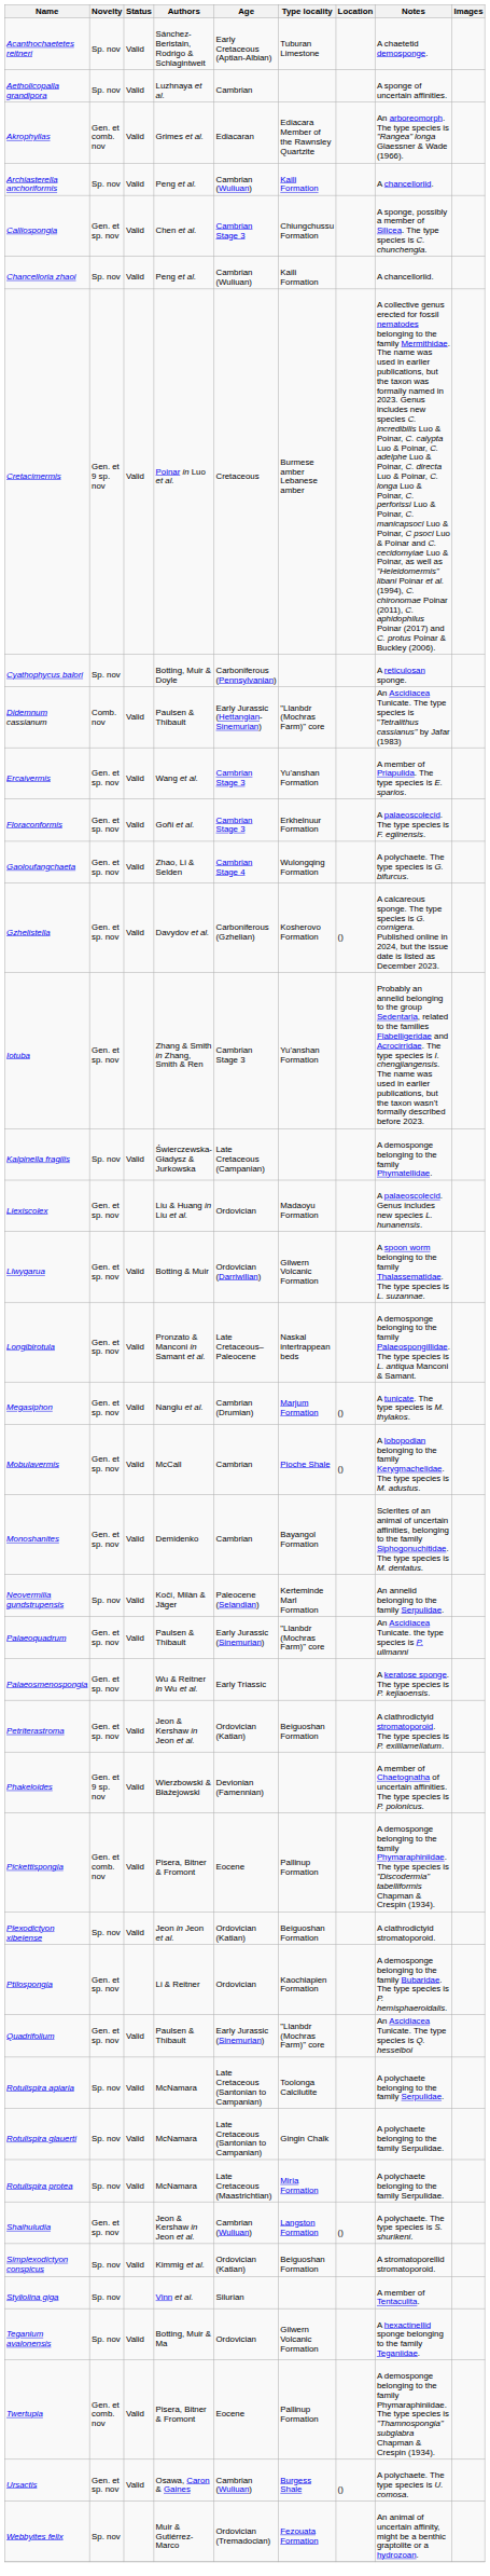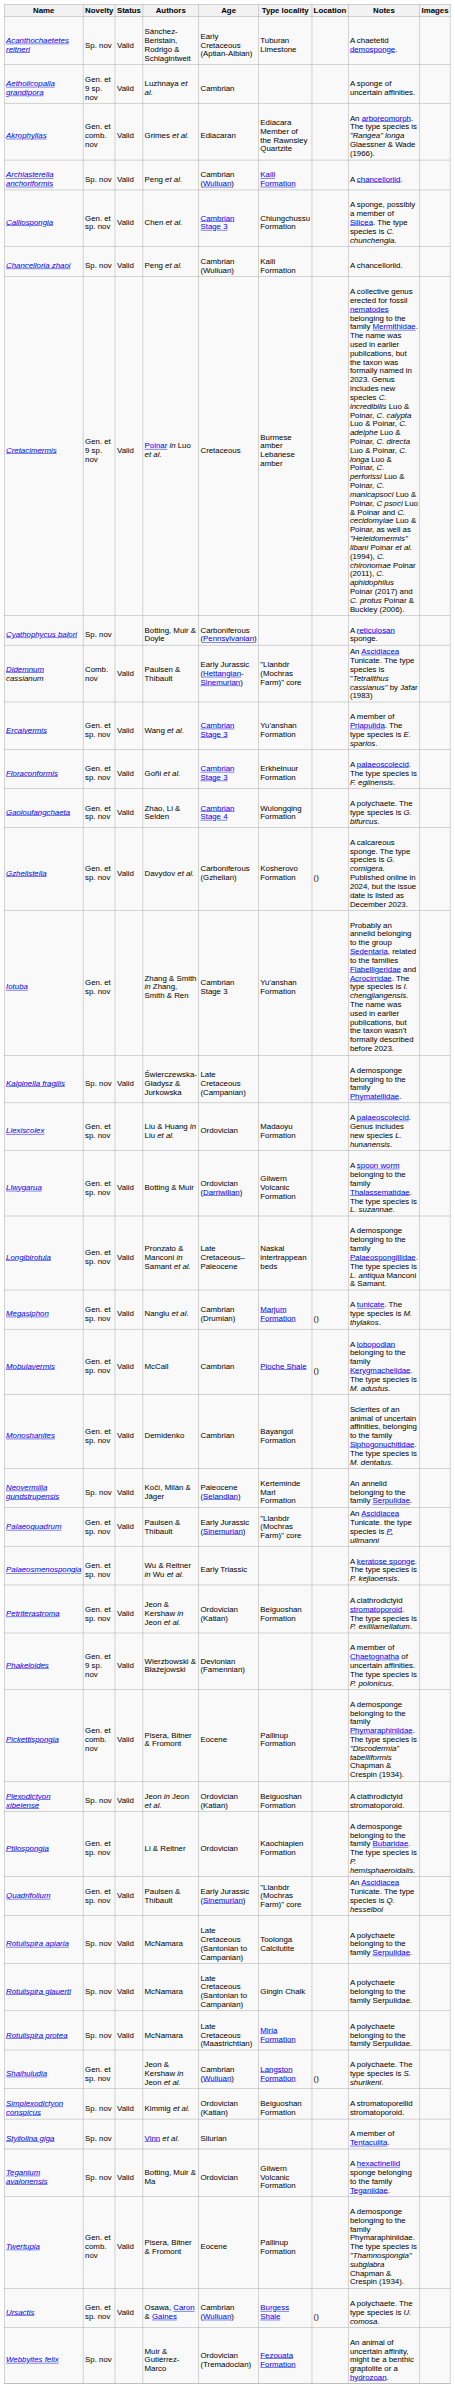Aetholicopalla grandipora | Novelty: Sp. nov -> Gen. et 9 sp. nov
